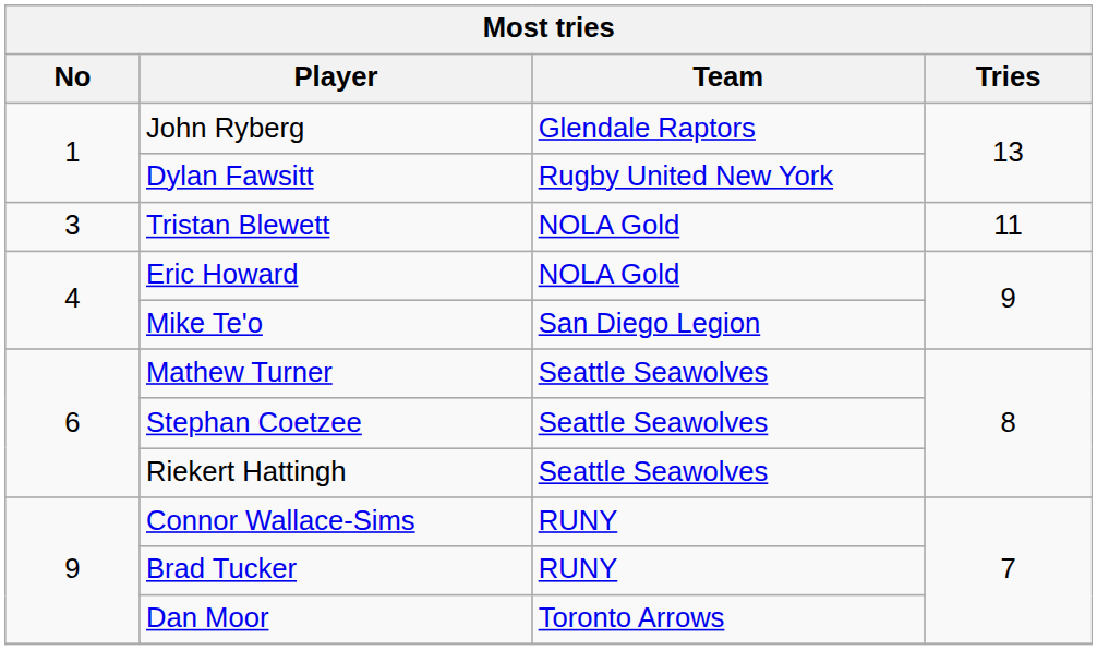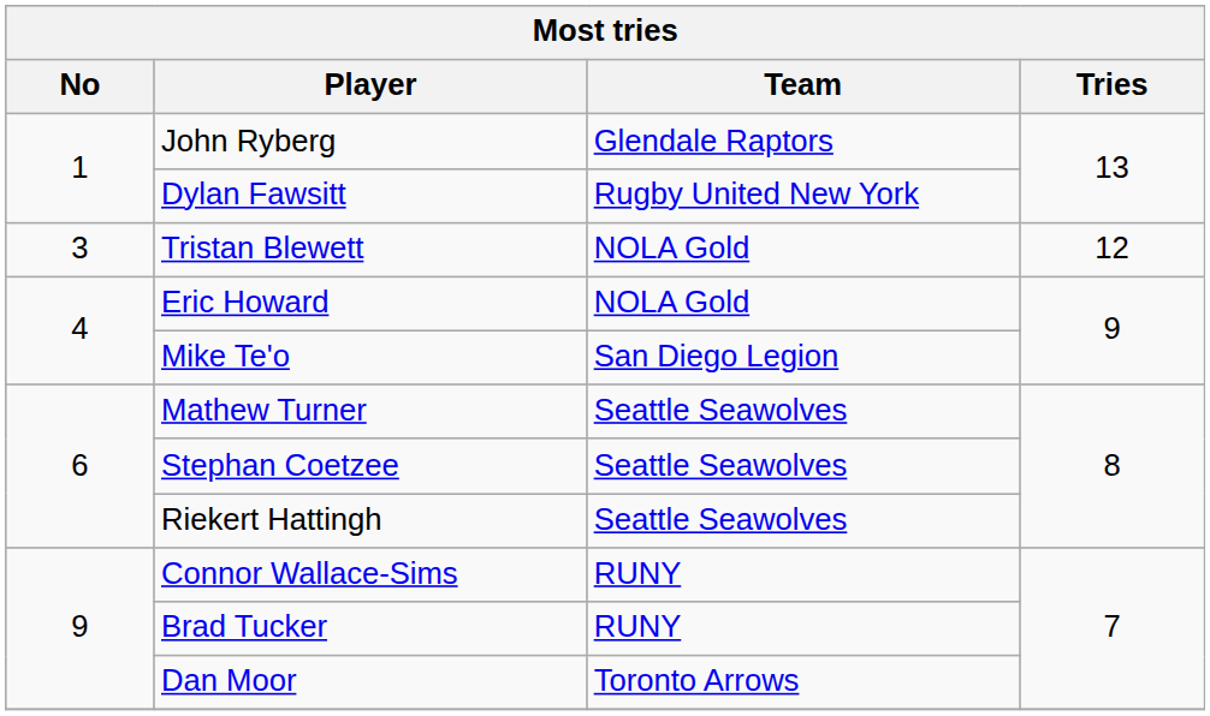Tristan Blewett | Tries: 11 -> 12
